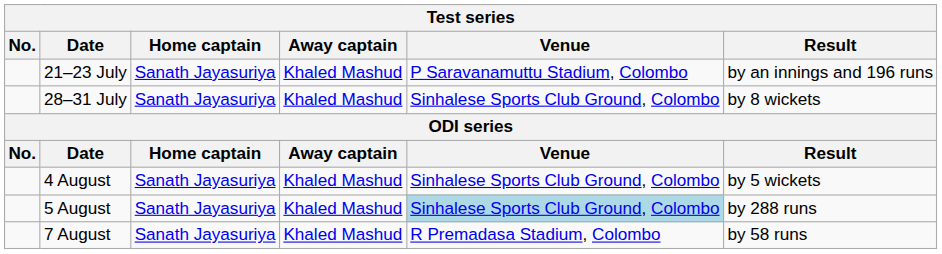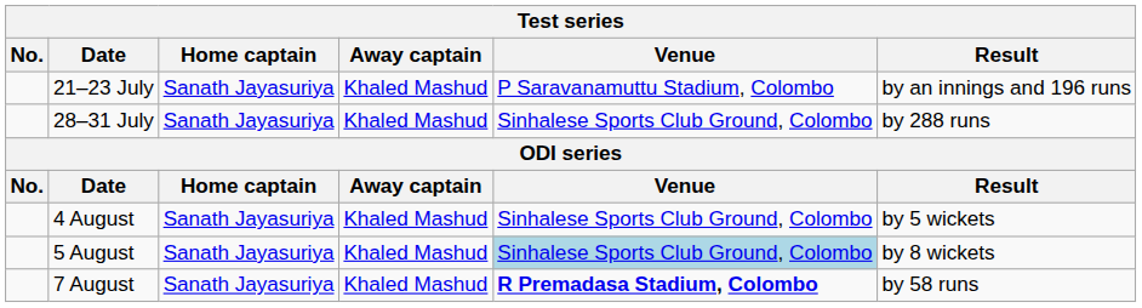28–31 July | Result: by 8 wickets -> by 288 runs
5 August | Result: by 288 runs -> by 8 wickets
7 August | Venue: normal -> bold
